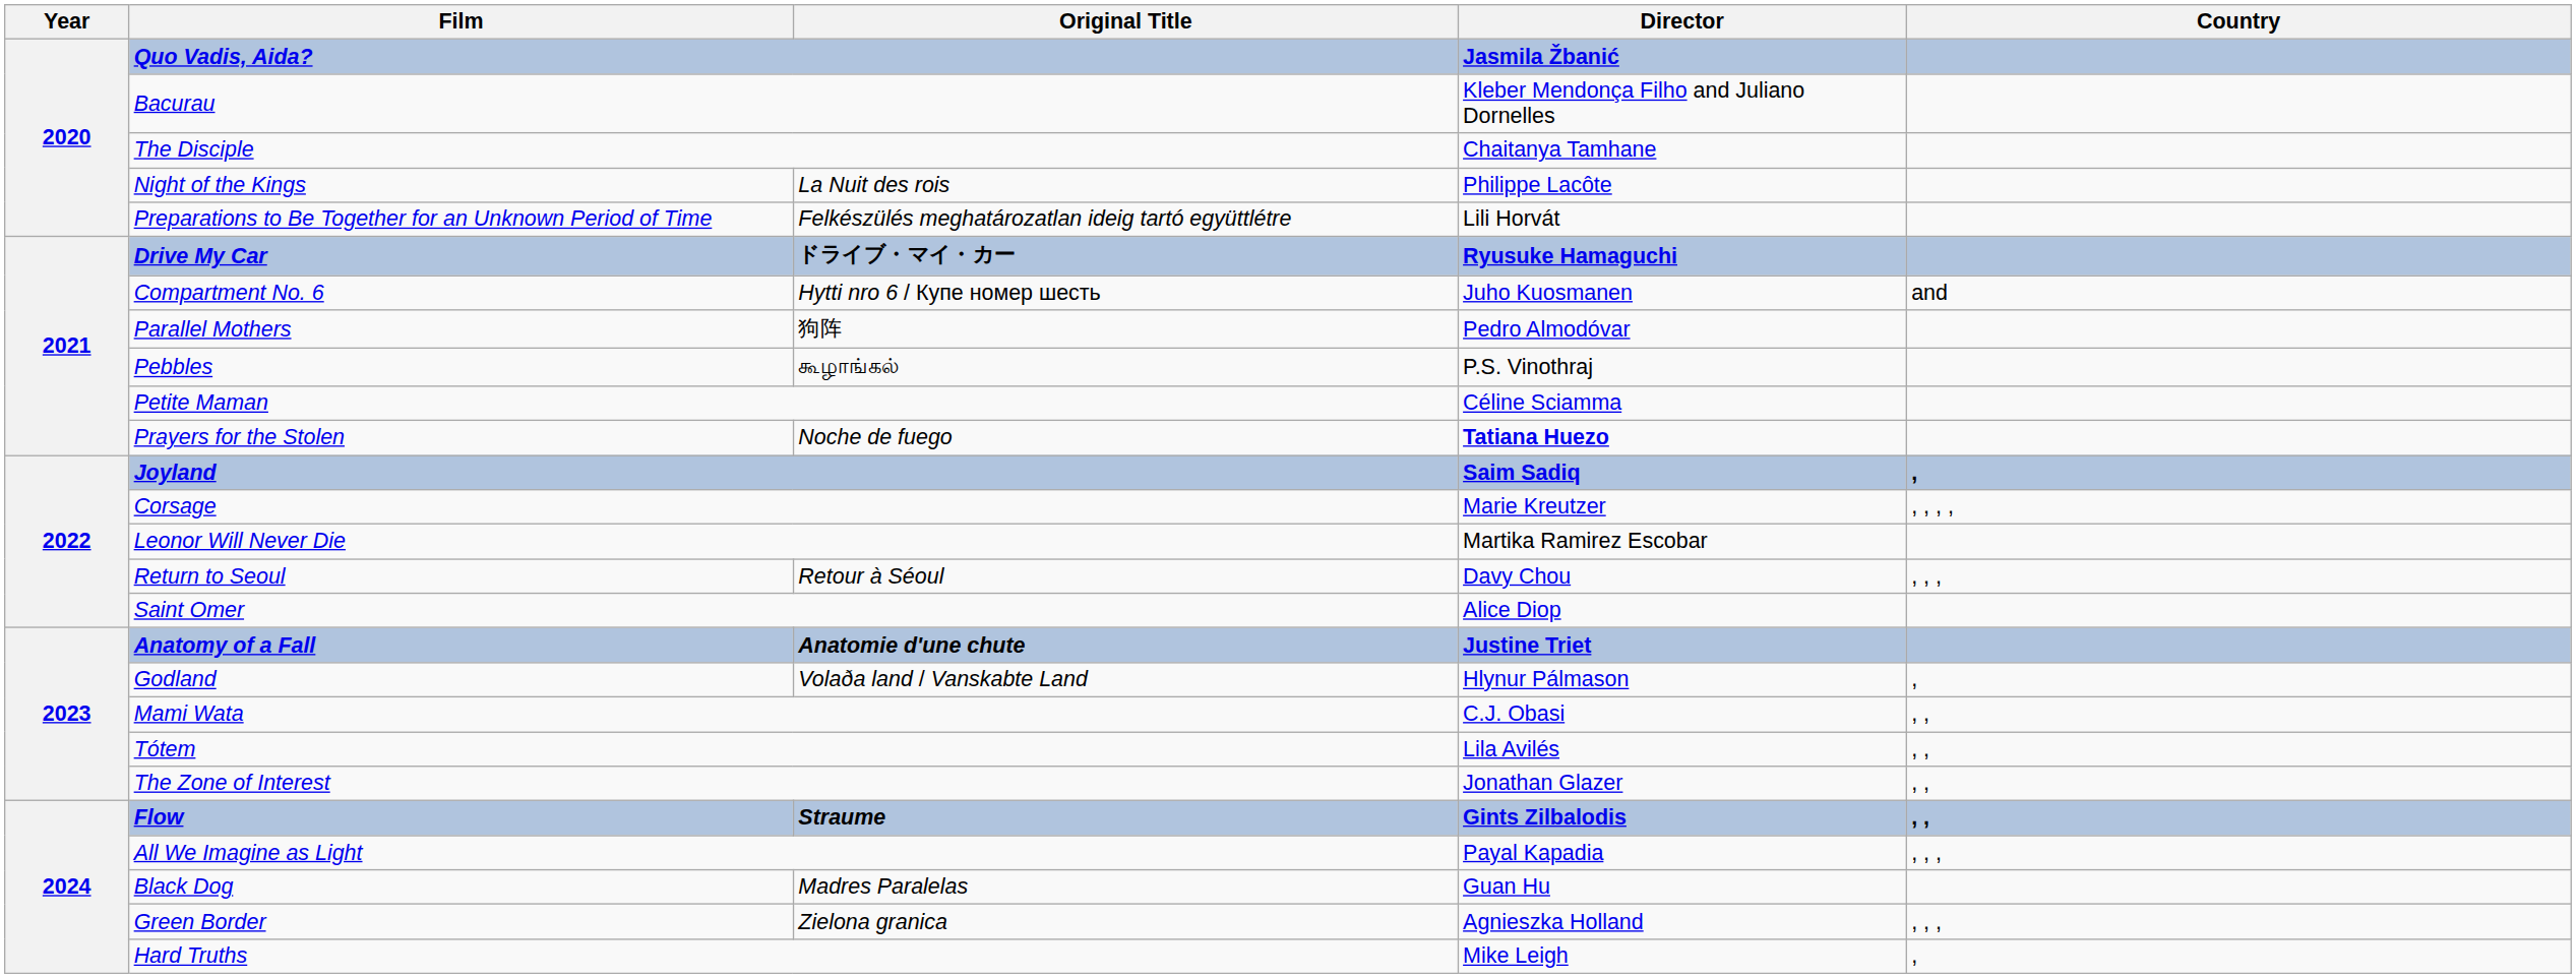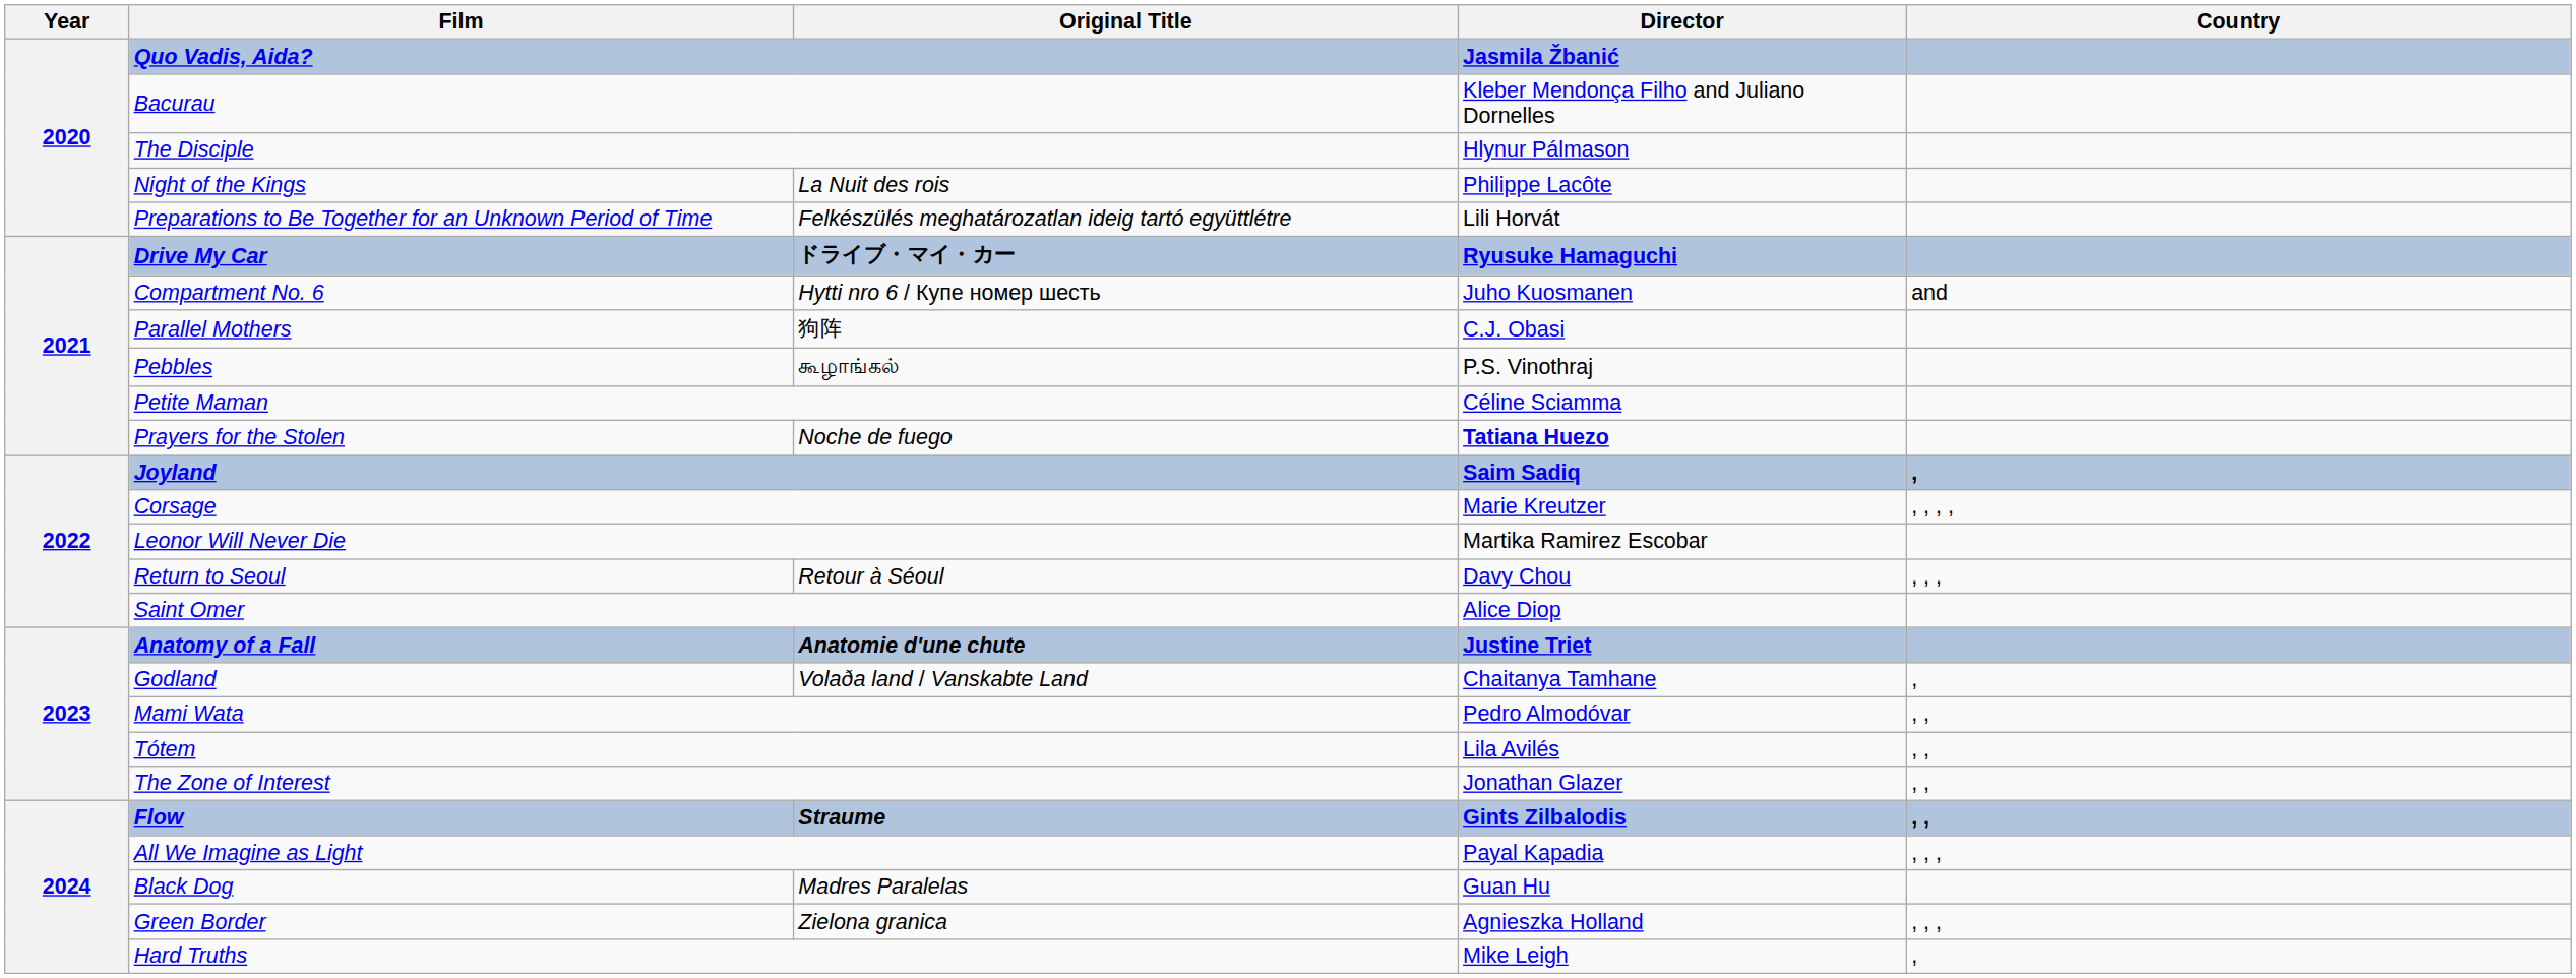The Disciple | Director: Chaitanya Tamhane -> Hlynur Pálmason
Parallel Mothers | Director: Pedro Almodóvar -> C.J. Obasi
Godland | Director: Hlynur Pálmason -> Chaitanya Tamhane
Mami Wata | Director: C.J. Obasi -> Pedro Almodóvar
